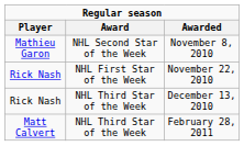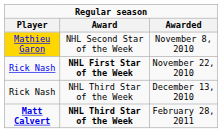November 8, 2010 | Player: no background -> gold background
November 22, 2010 | Award: normal -> bold
February 28, 2011 | Player: normal -> bold
February 28, 2011 | Award: normal -> bold
